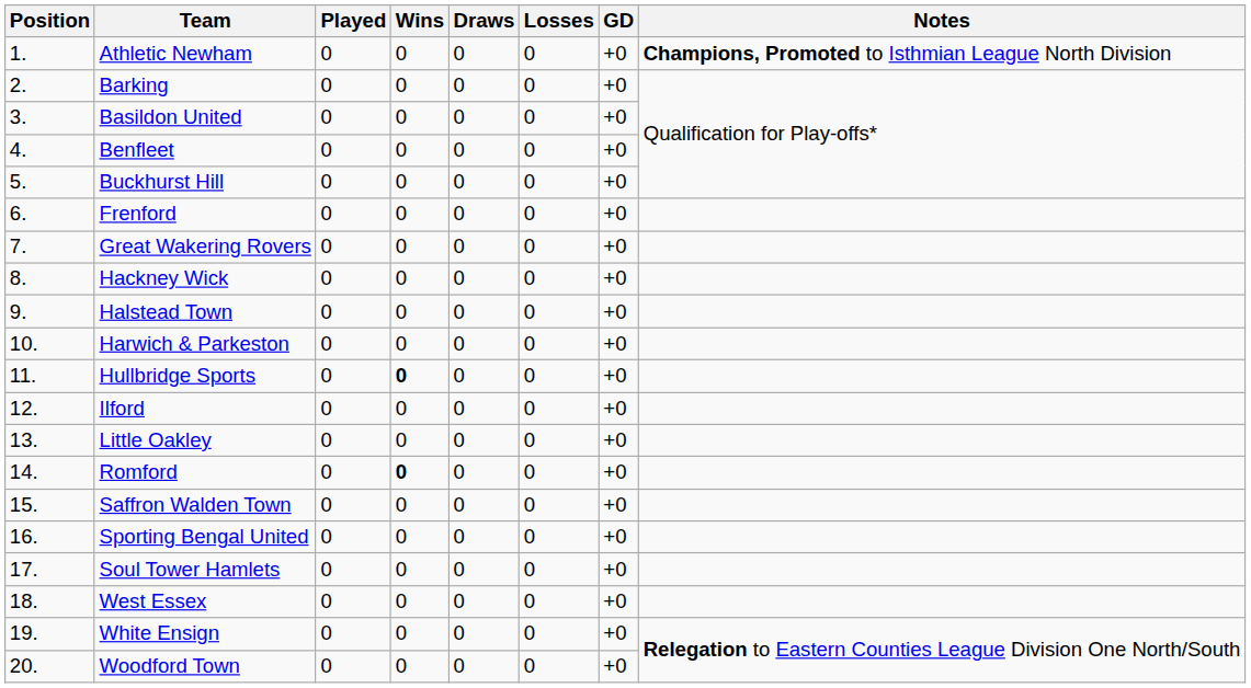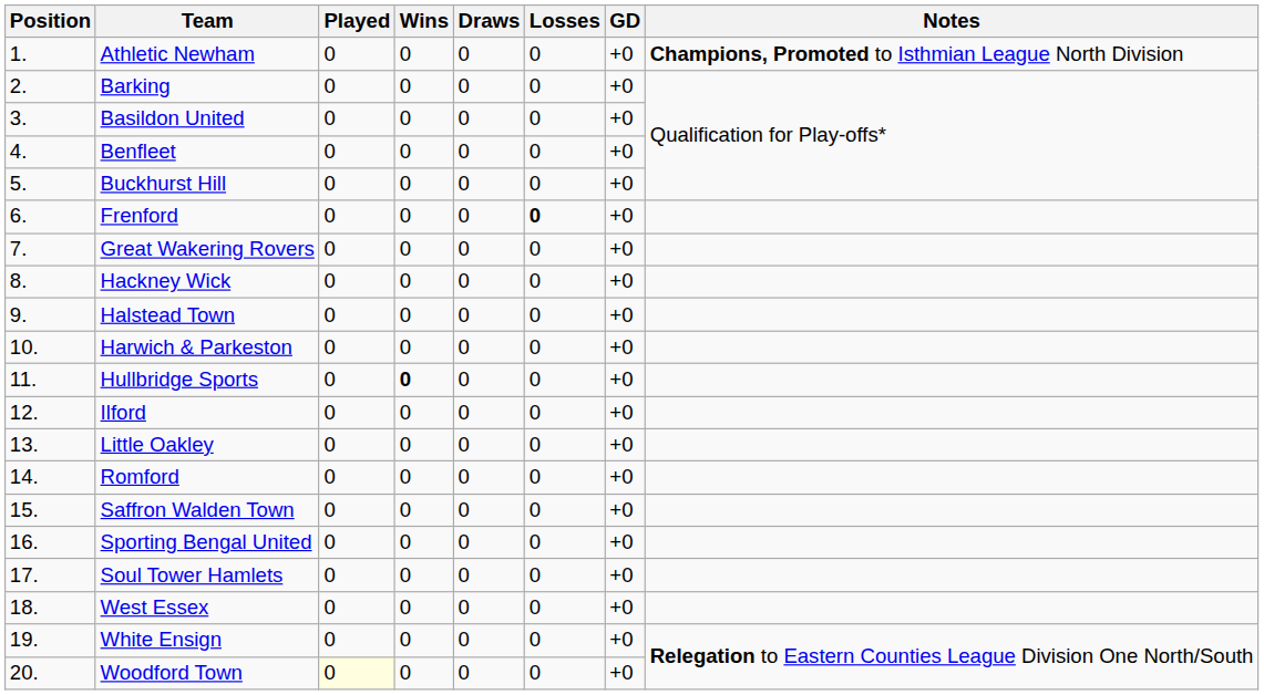Frenford | Losses: normal -> bold
Romford | Wins: bold -> normal
Woodford Town | Played: no background -> lightyellow background
